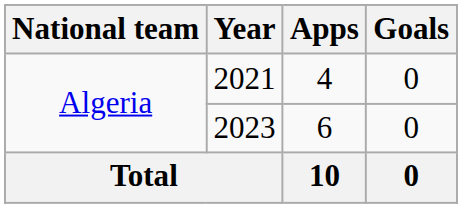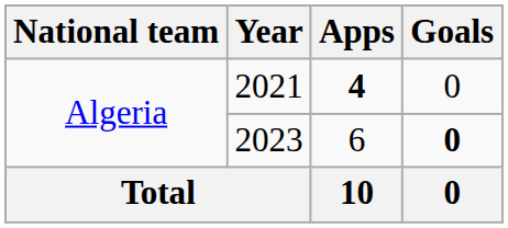2021 | Apps: normal -> bold
2023 | Goals: normal -> bold
